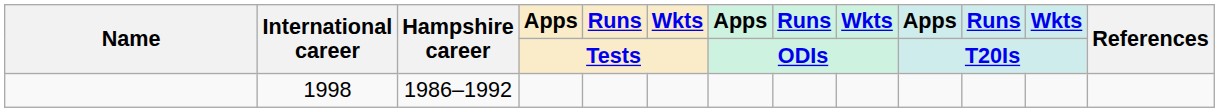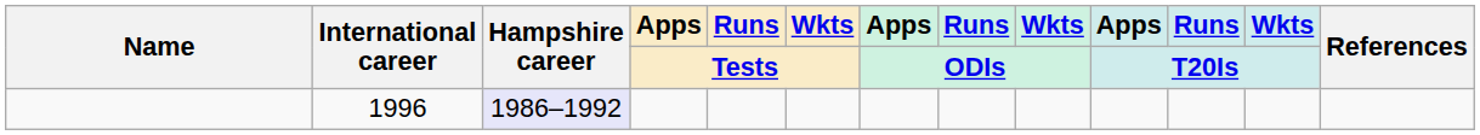row 3 | International career: 1998 -> 1996
row 3 | Hampshire career: no background -> lavender background
